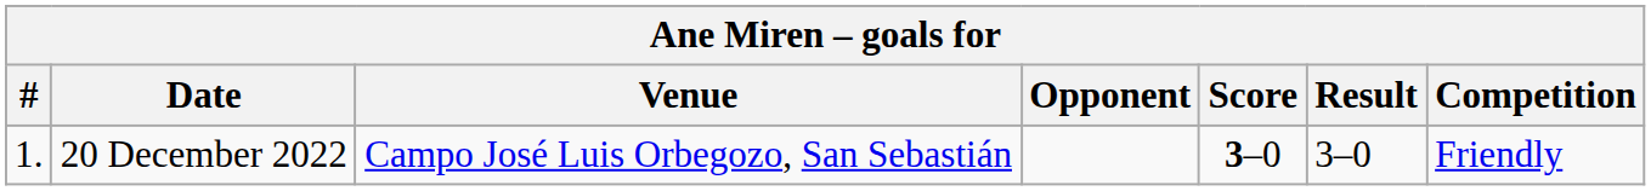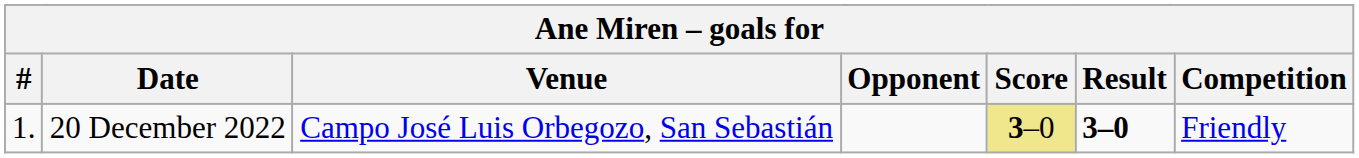20 December 2022 | Score: no background -> khaki background
20 December 2022 | Result: normal -> bold
